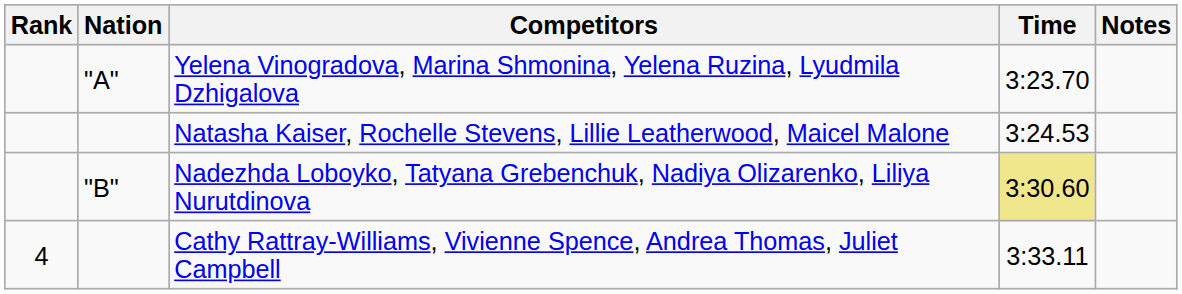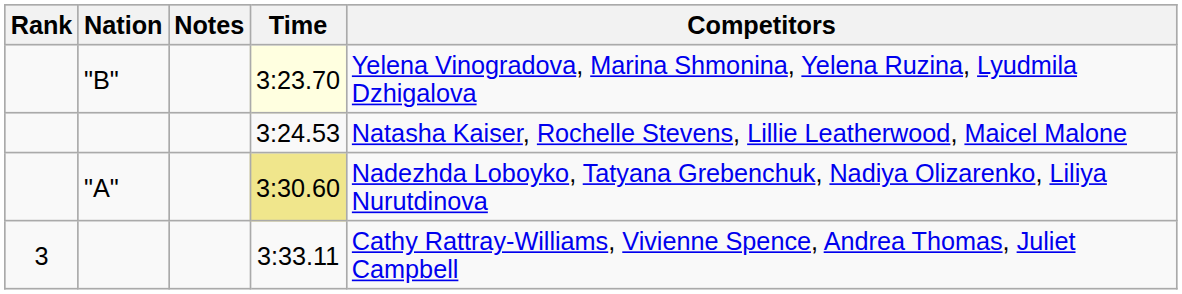columns swapped: Competitors <-> Notes
row 2 | Nation: "A" -> "B"
row 2 | Time: no background -> lightyellow background
row 4 | Nation: "B" -> "A"
row 5 | Rank: 4 -> 3
